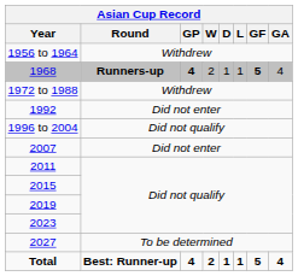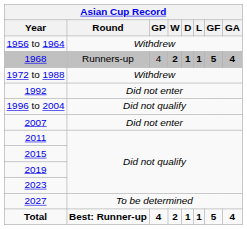1968 | Round: bold -> normal
1968 | GP: bold -> normal
1968 | W: normal -> bold
1968 | D: normal -> bold
1968 | L: normal -> bold
1968 | GA: normal -> bold
